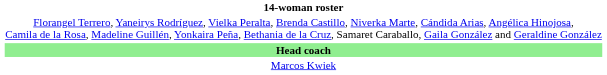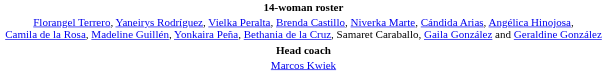row 3 | column 1: lightgreen background -> no background
